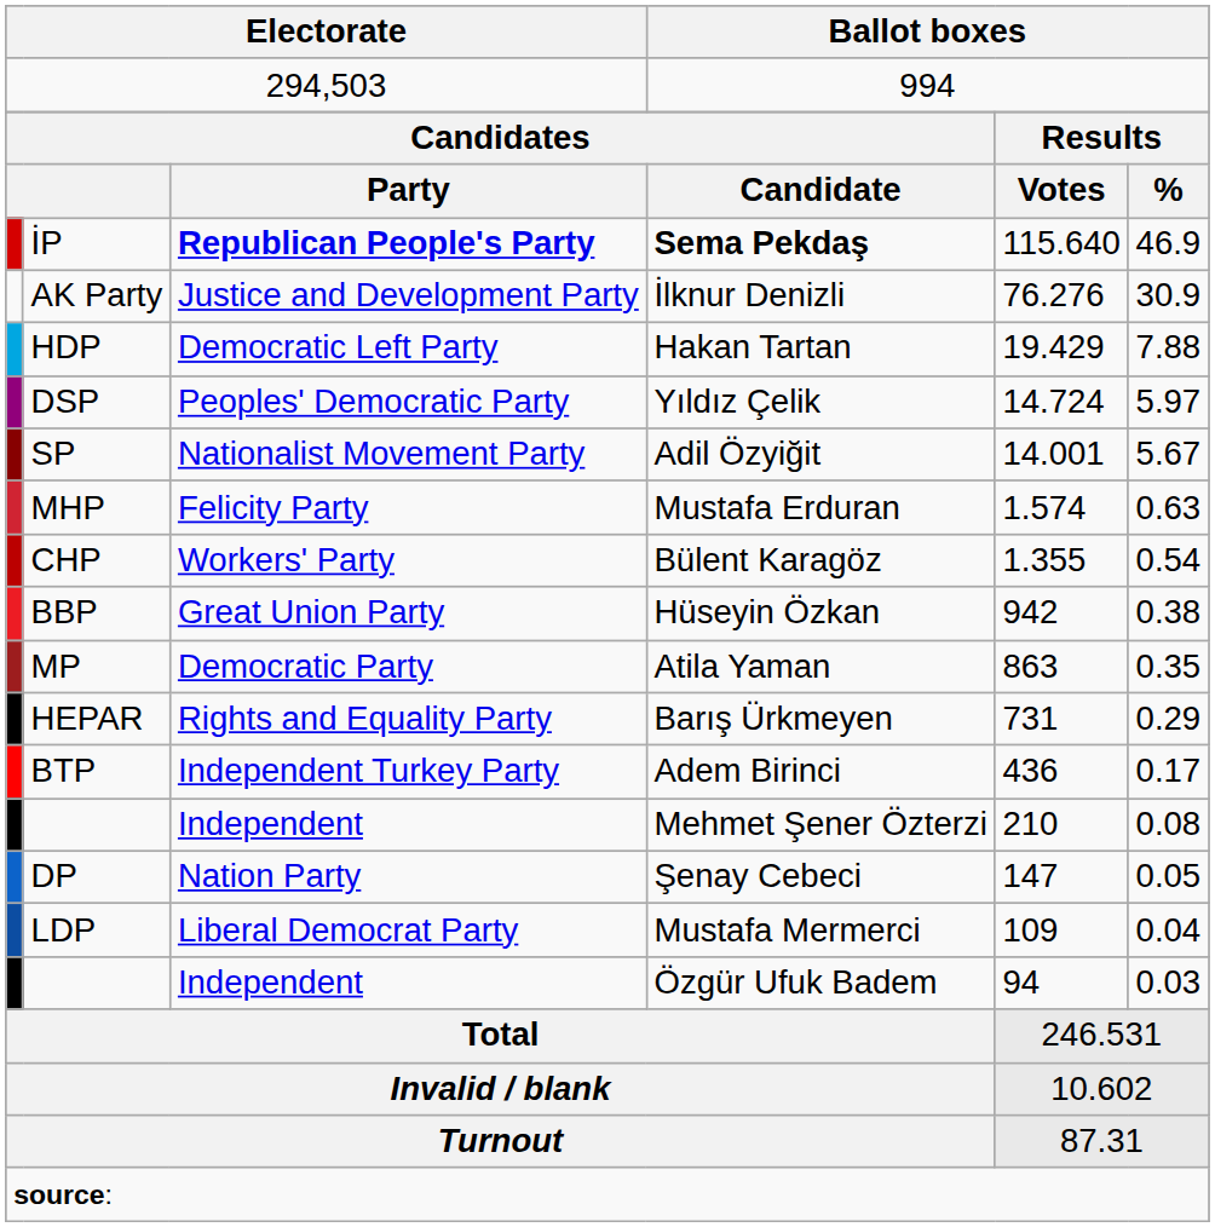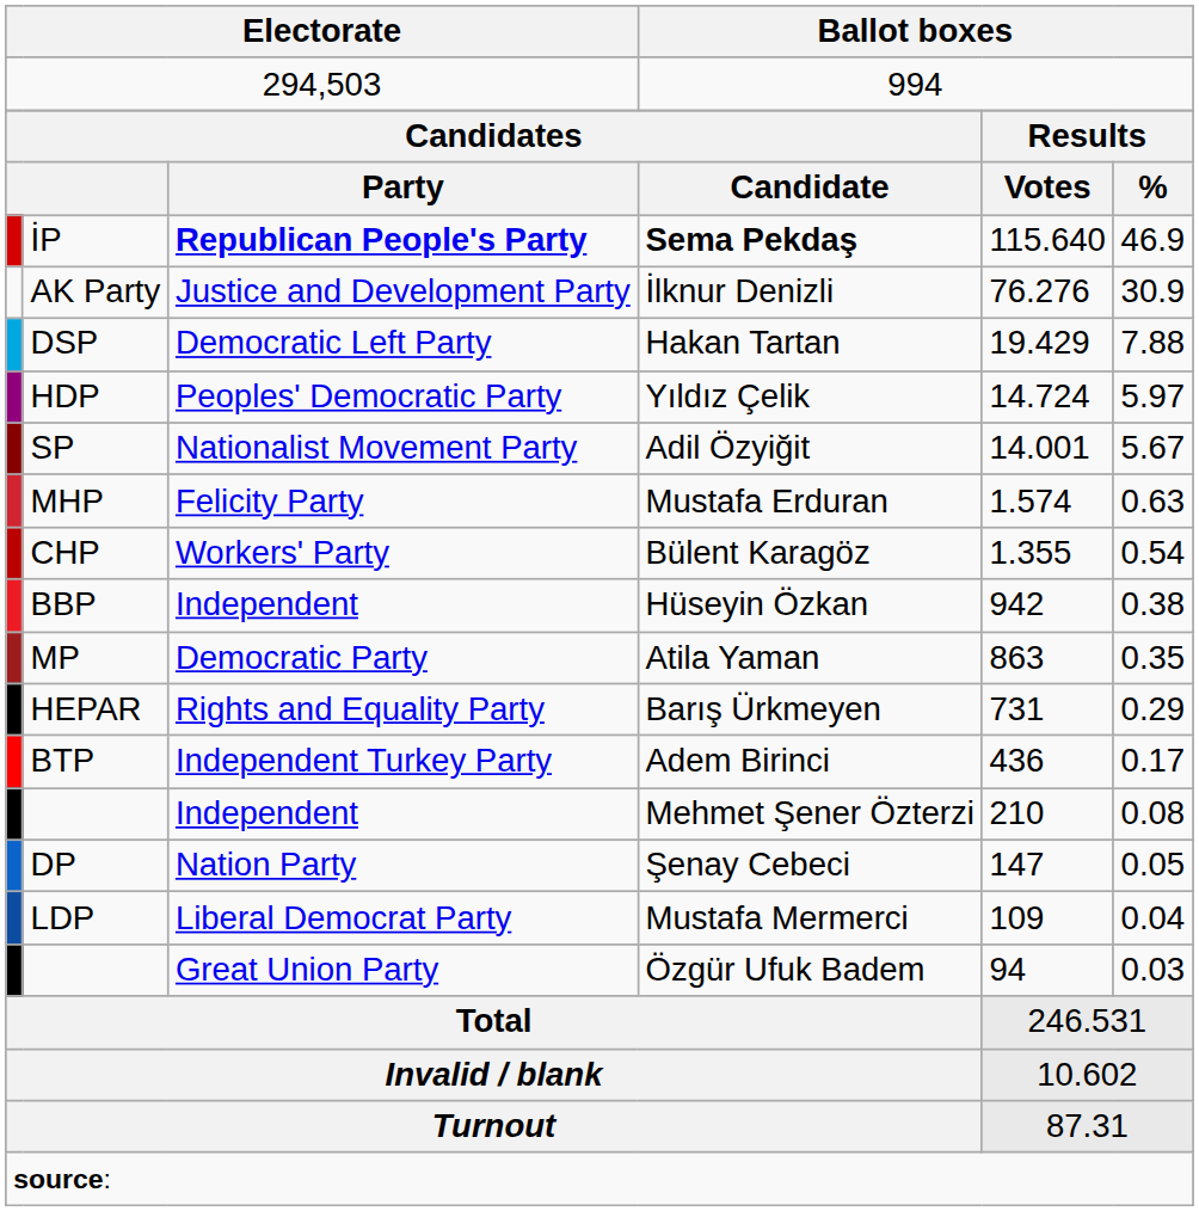Hakan Tartan | column 2: HDP -> DSP
Yıldız Çelik | column 2: DSP -> HDP
Hüseyin Özkan | column 3: Great Union Party -> Independent
Özgür Ufuk Badem | column 3: Independent -> Great Union Party
